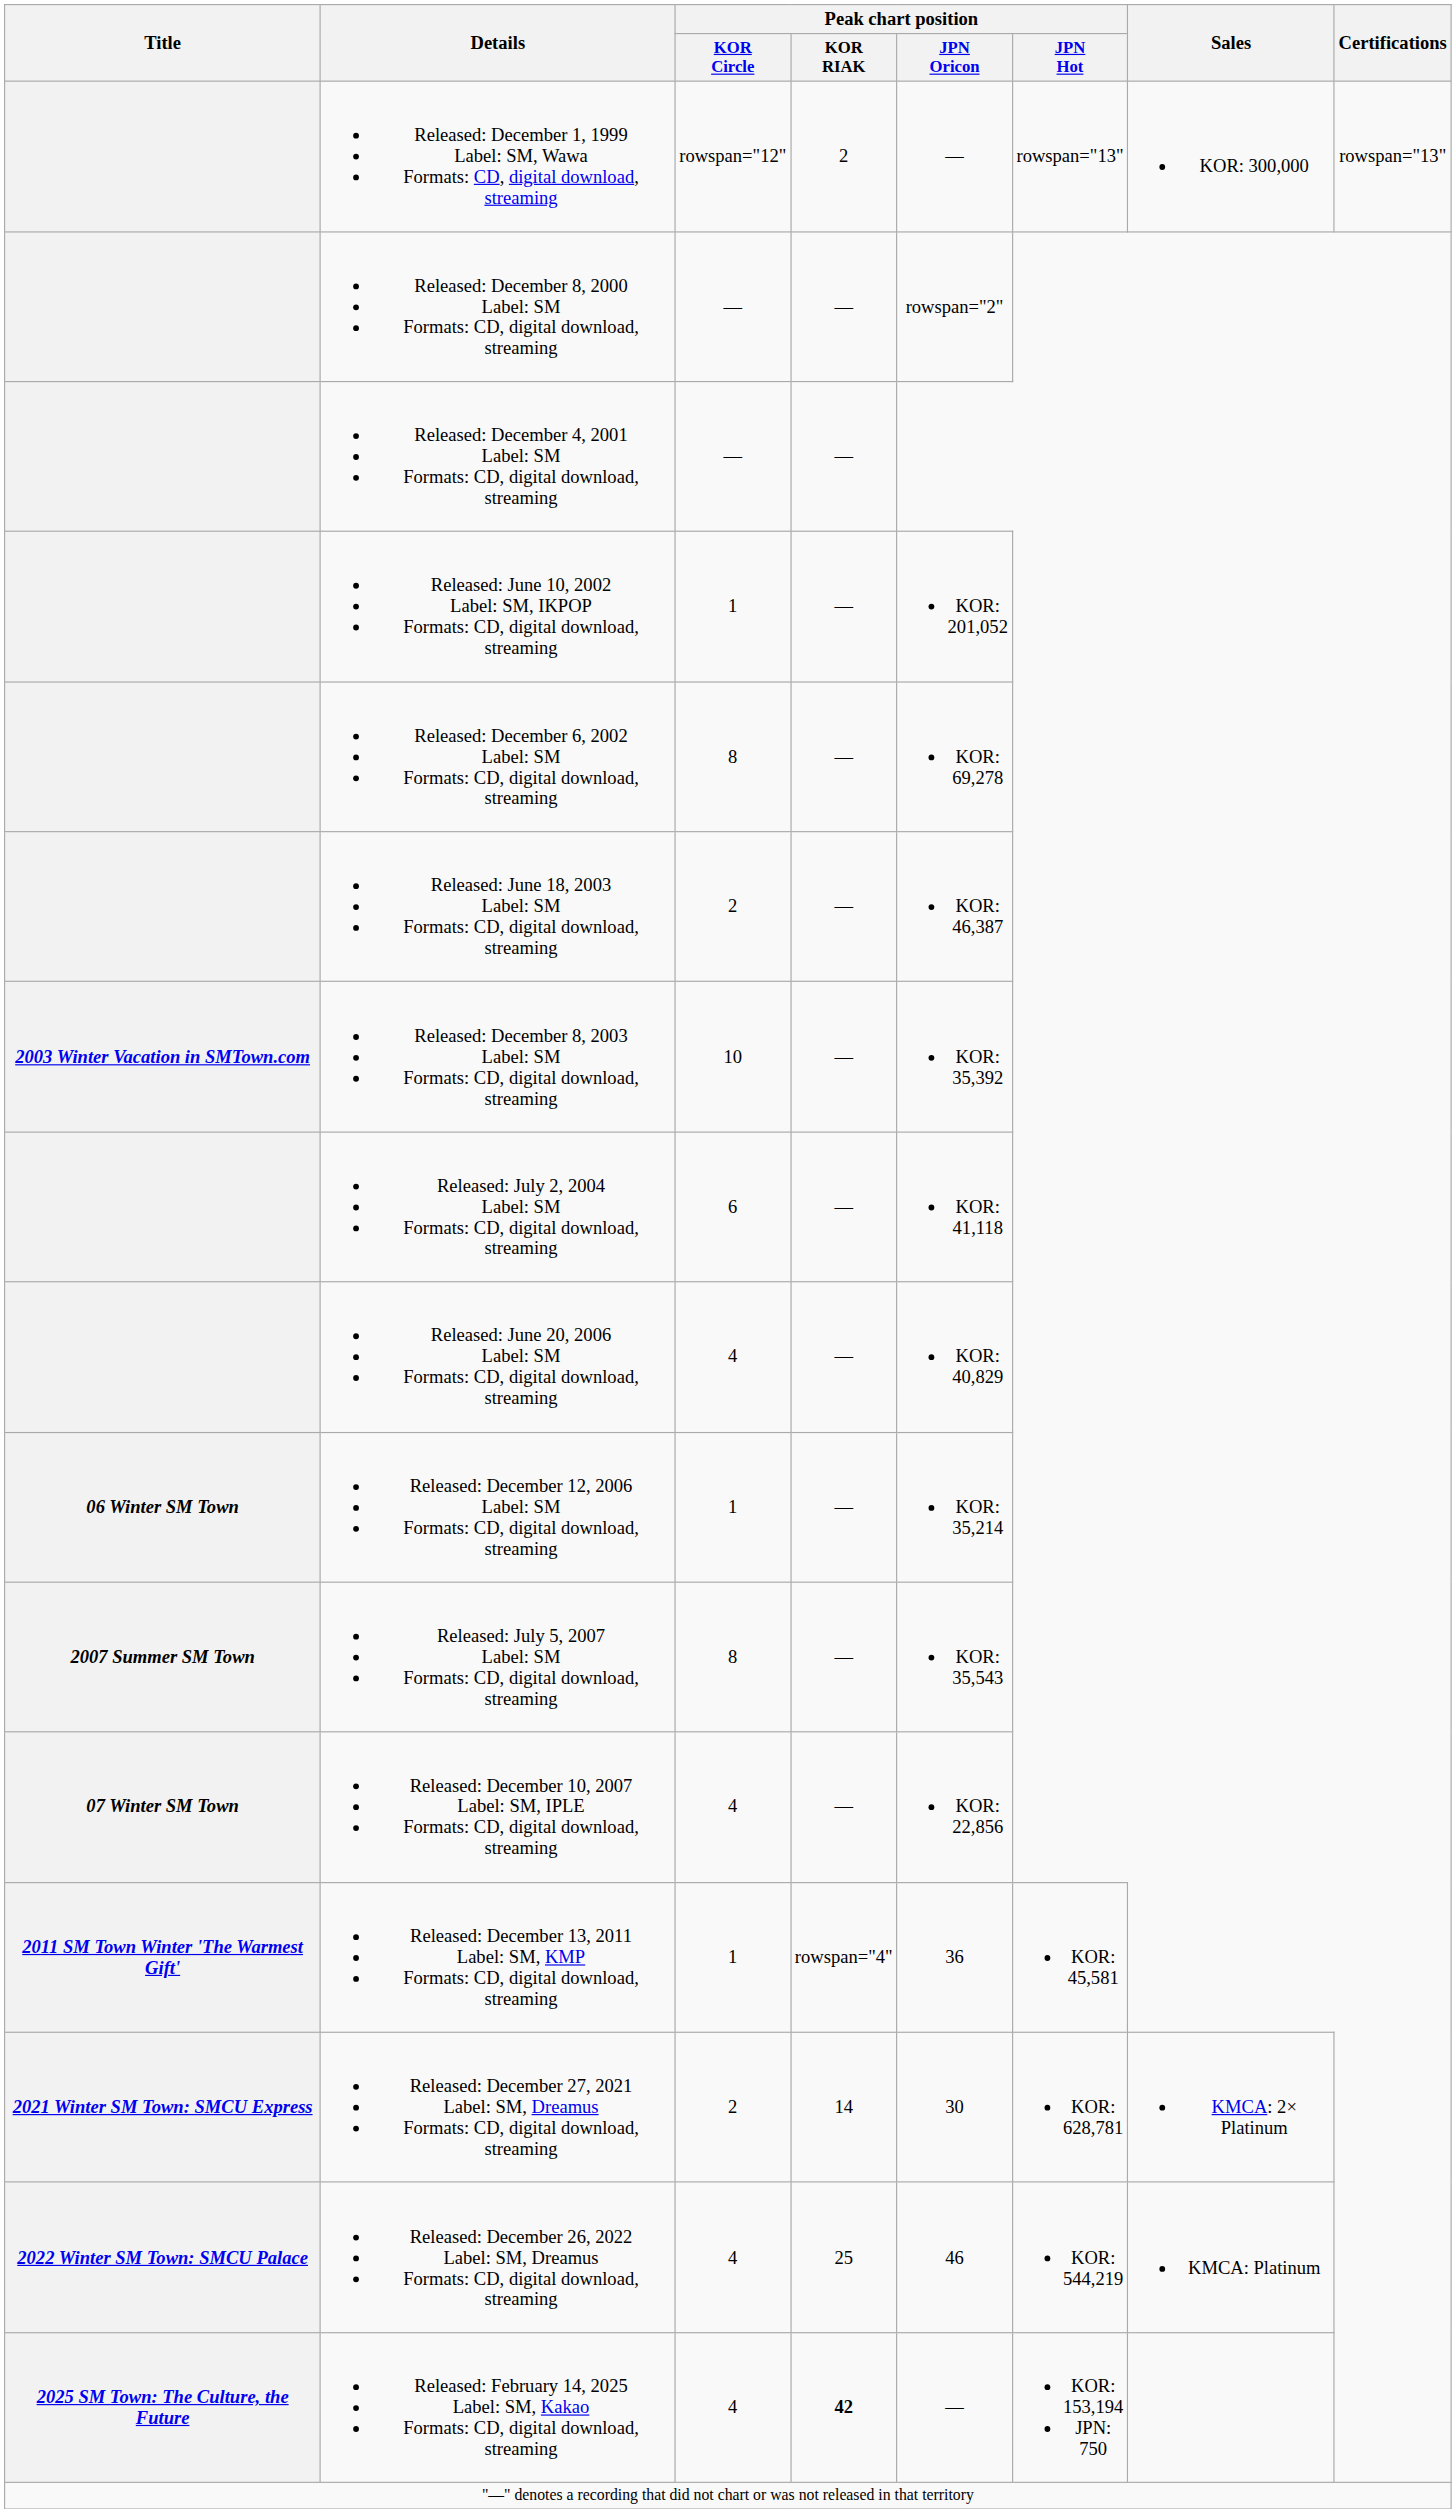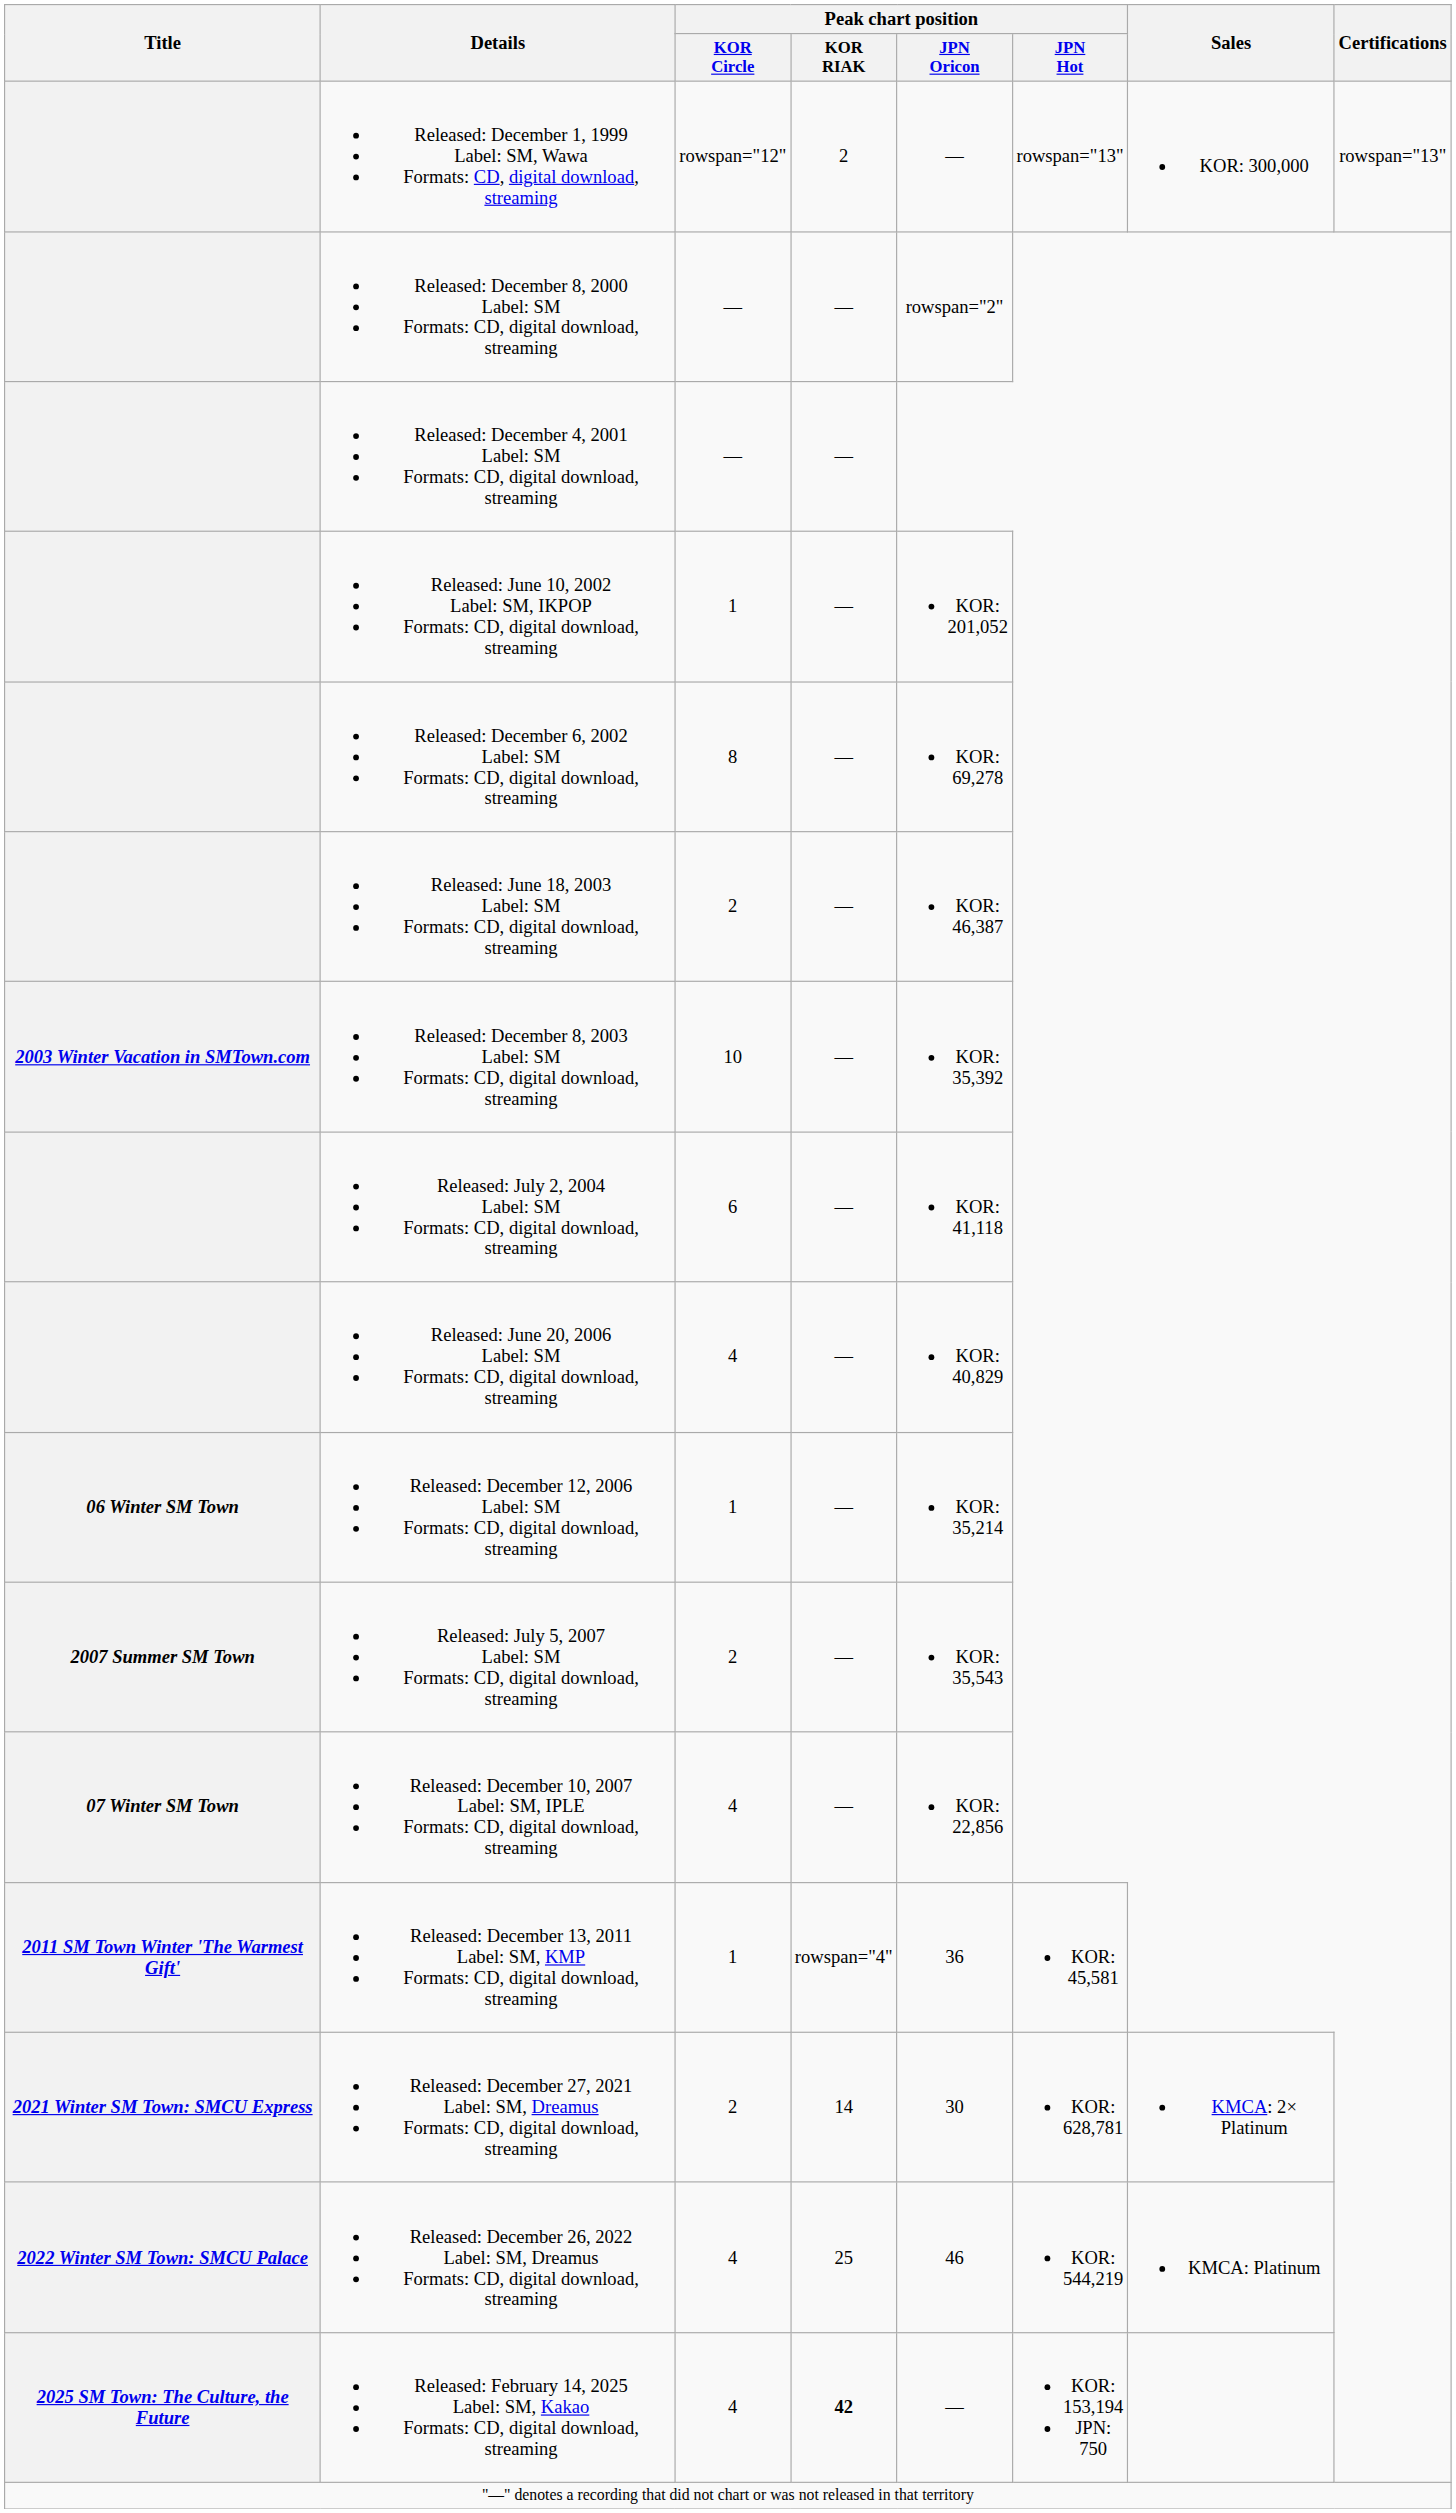row 13 | Peak chart position / KOR Circle: 8 -> 2
